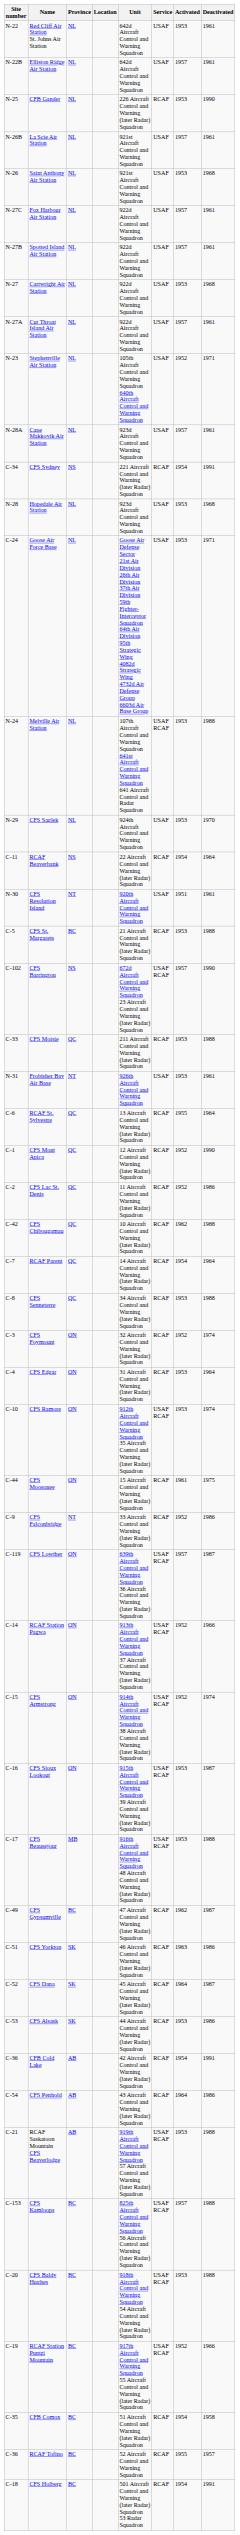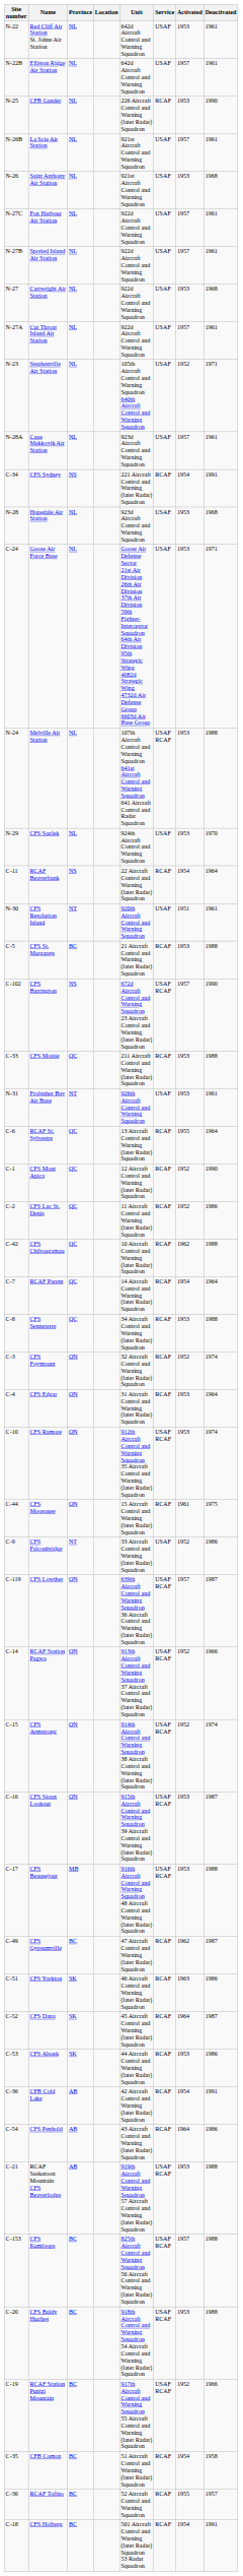CFS Falconbridge | Service: RCAF -> USAF
